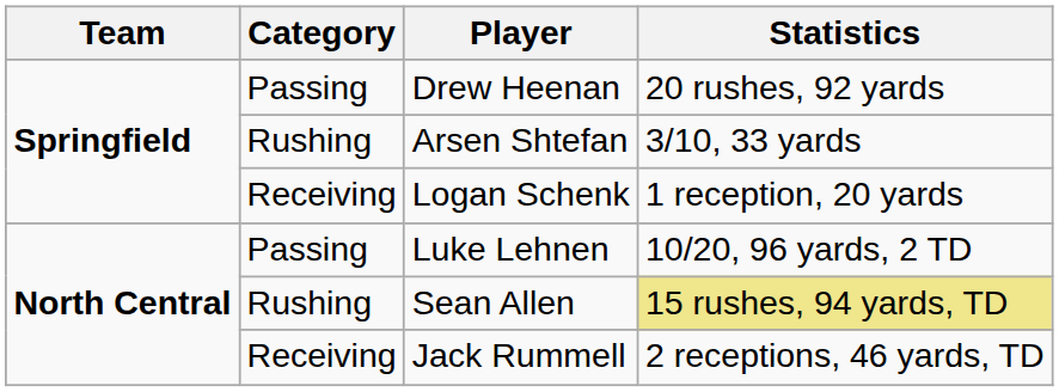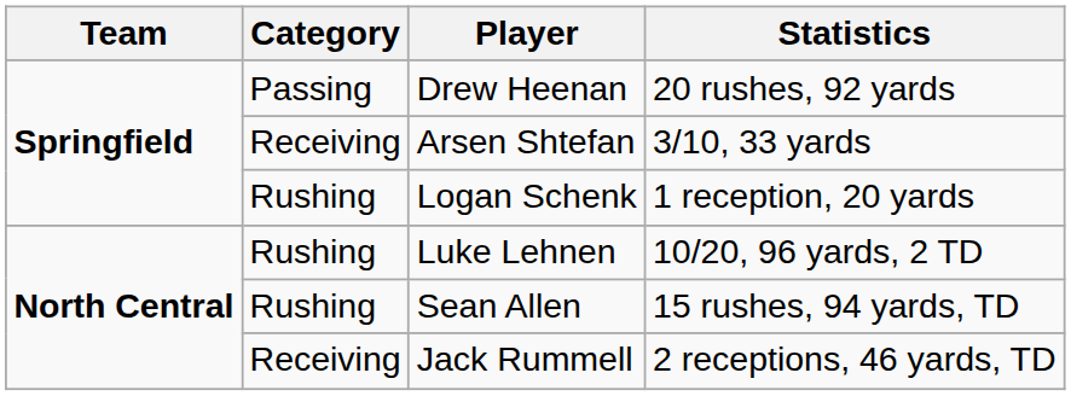Arsen Shtefan | Category: Rushing -> Receiving
Logan Schenk | Category: Receiving -> Rushing
Luke Lehnen | Category: Passing -> Rushing
Sean Allen | Statistics: khaki background -> no background
